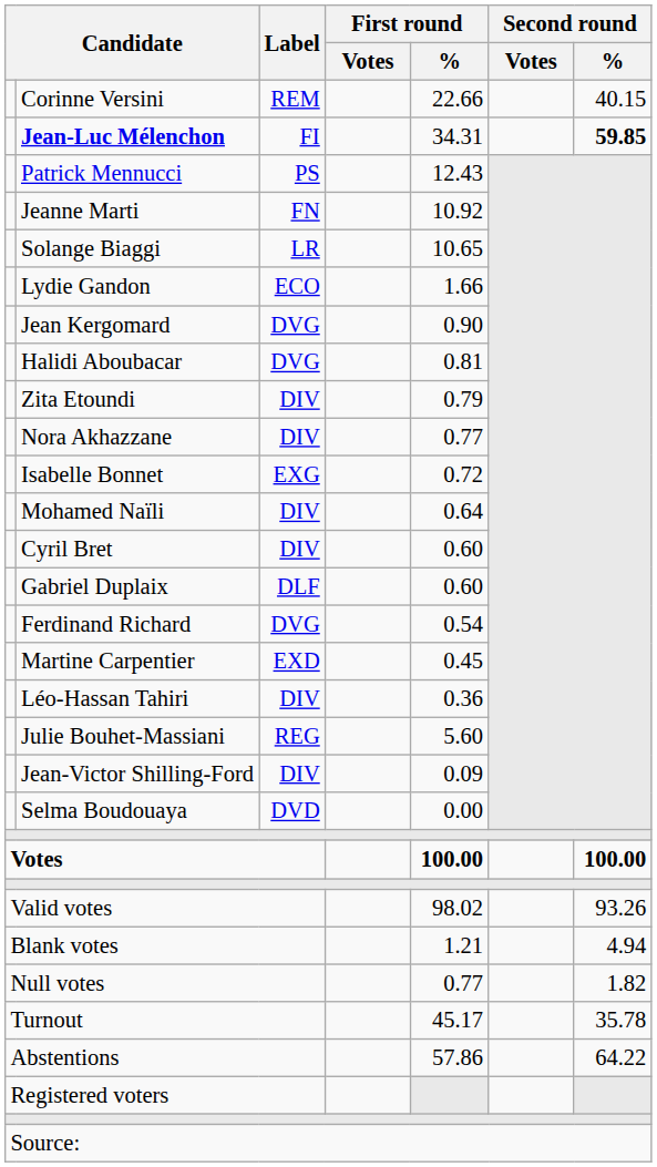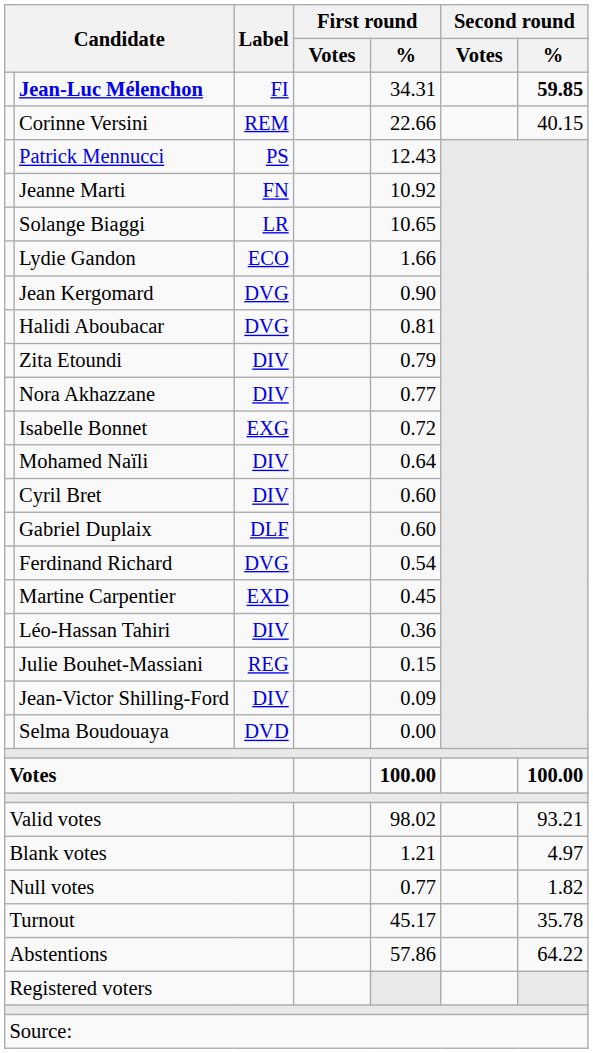rows swapped: Jean-Luc Mélenchon <-> Corinne Versini
Julie Bouhet-Massiani | First round / %: 5.60 -> 0.15
Valid votes | Second round / %: 93.26 -> 93.21
Blank votes | Second round / %: 4.94 -> 4.97
